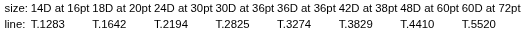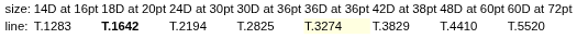line: | column 3: normal -> bold
line: | column 6: no background -> lightyellow background
